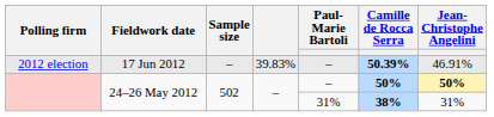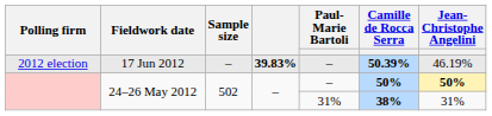2012 election | column 4: normal -> bold
2012 election | Jean-Christophe Angelini: 46.91% -> 46.19%
